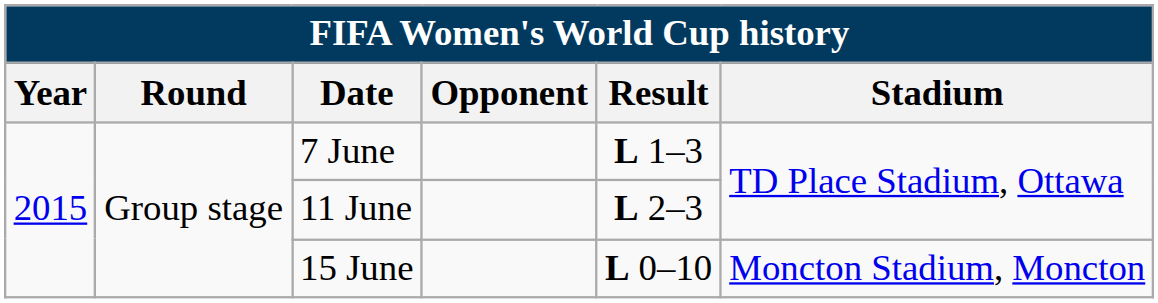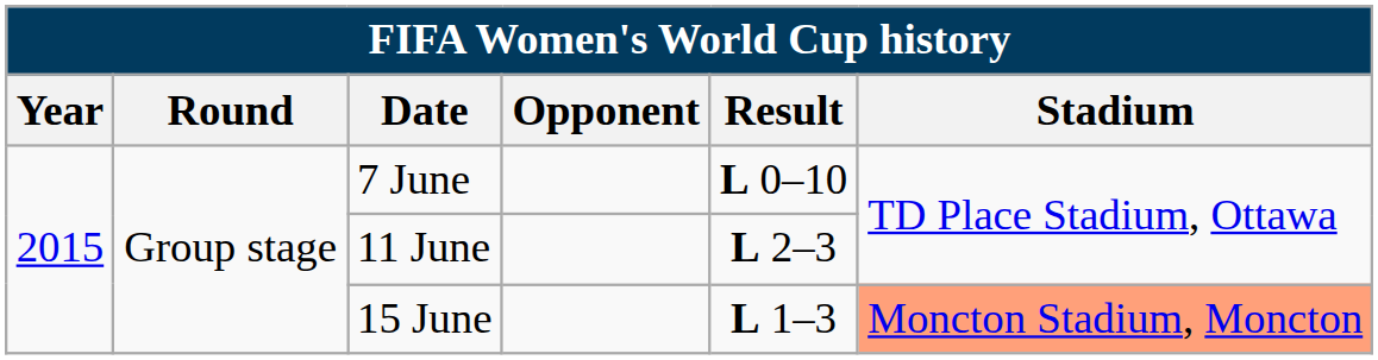7 June | Result: L 1–3 -> L 0–10
15 June | Result: L 0–10 -> L 1–3
15 June | Stadium: no background -> lightsalmon background
